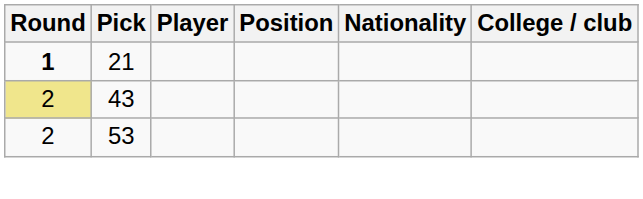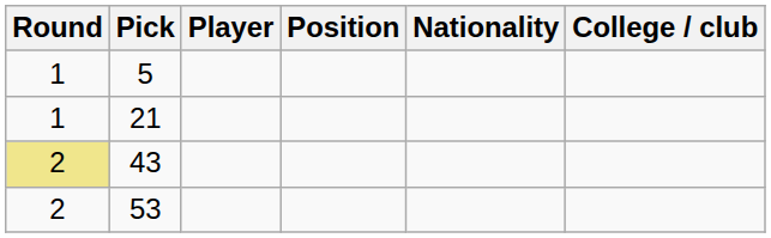+ row: 1 | 5
21 | Round: bold -> normal
